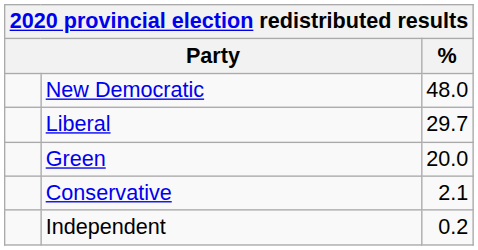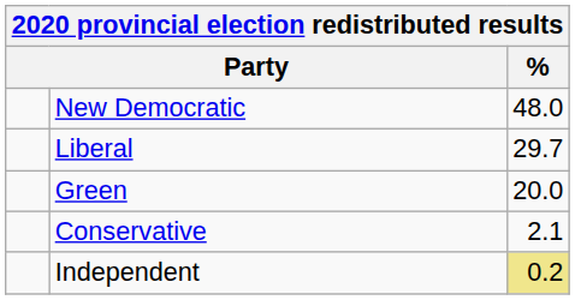Independent | %: no background -> khaki background
